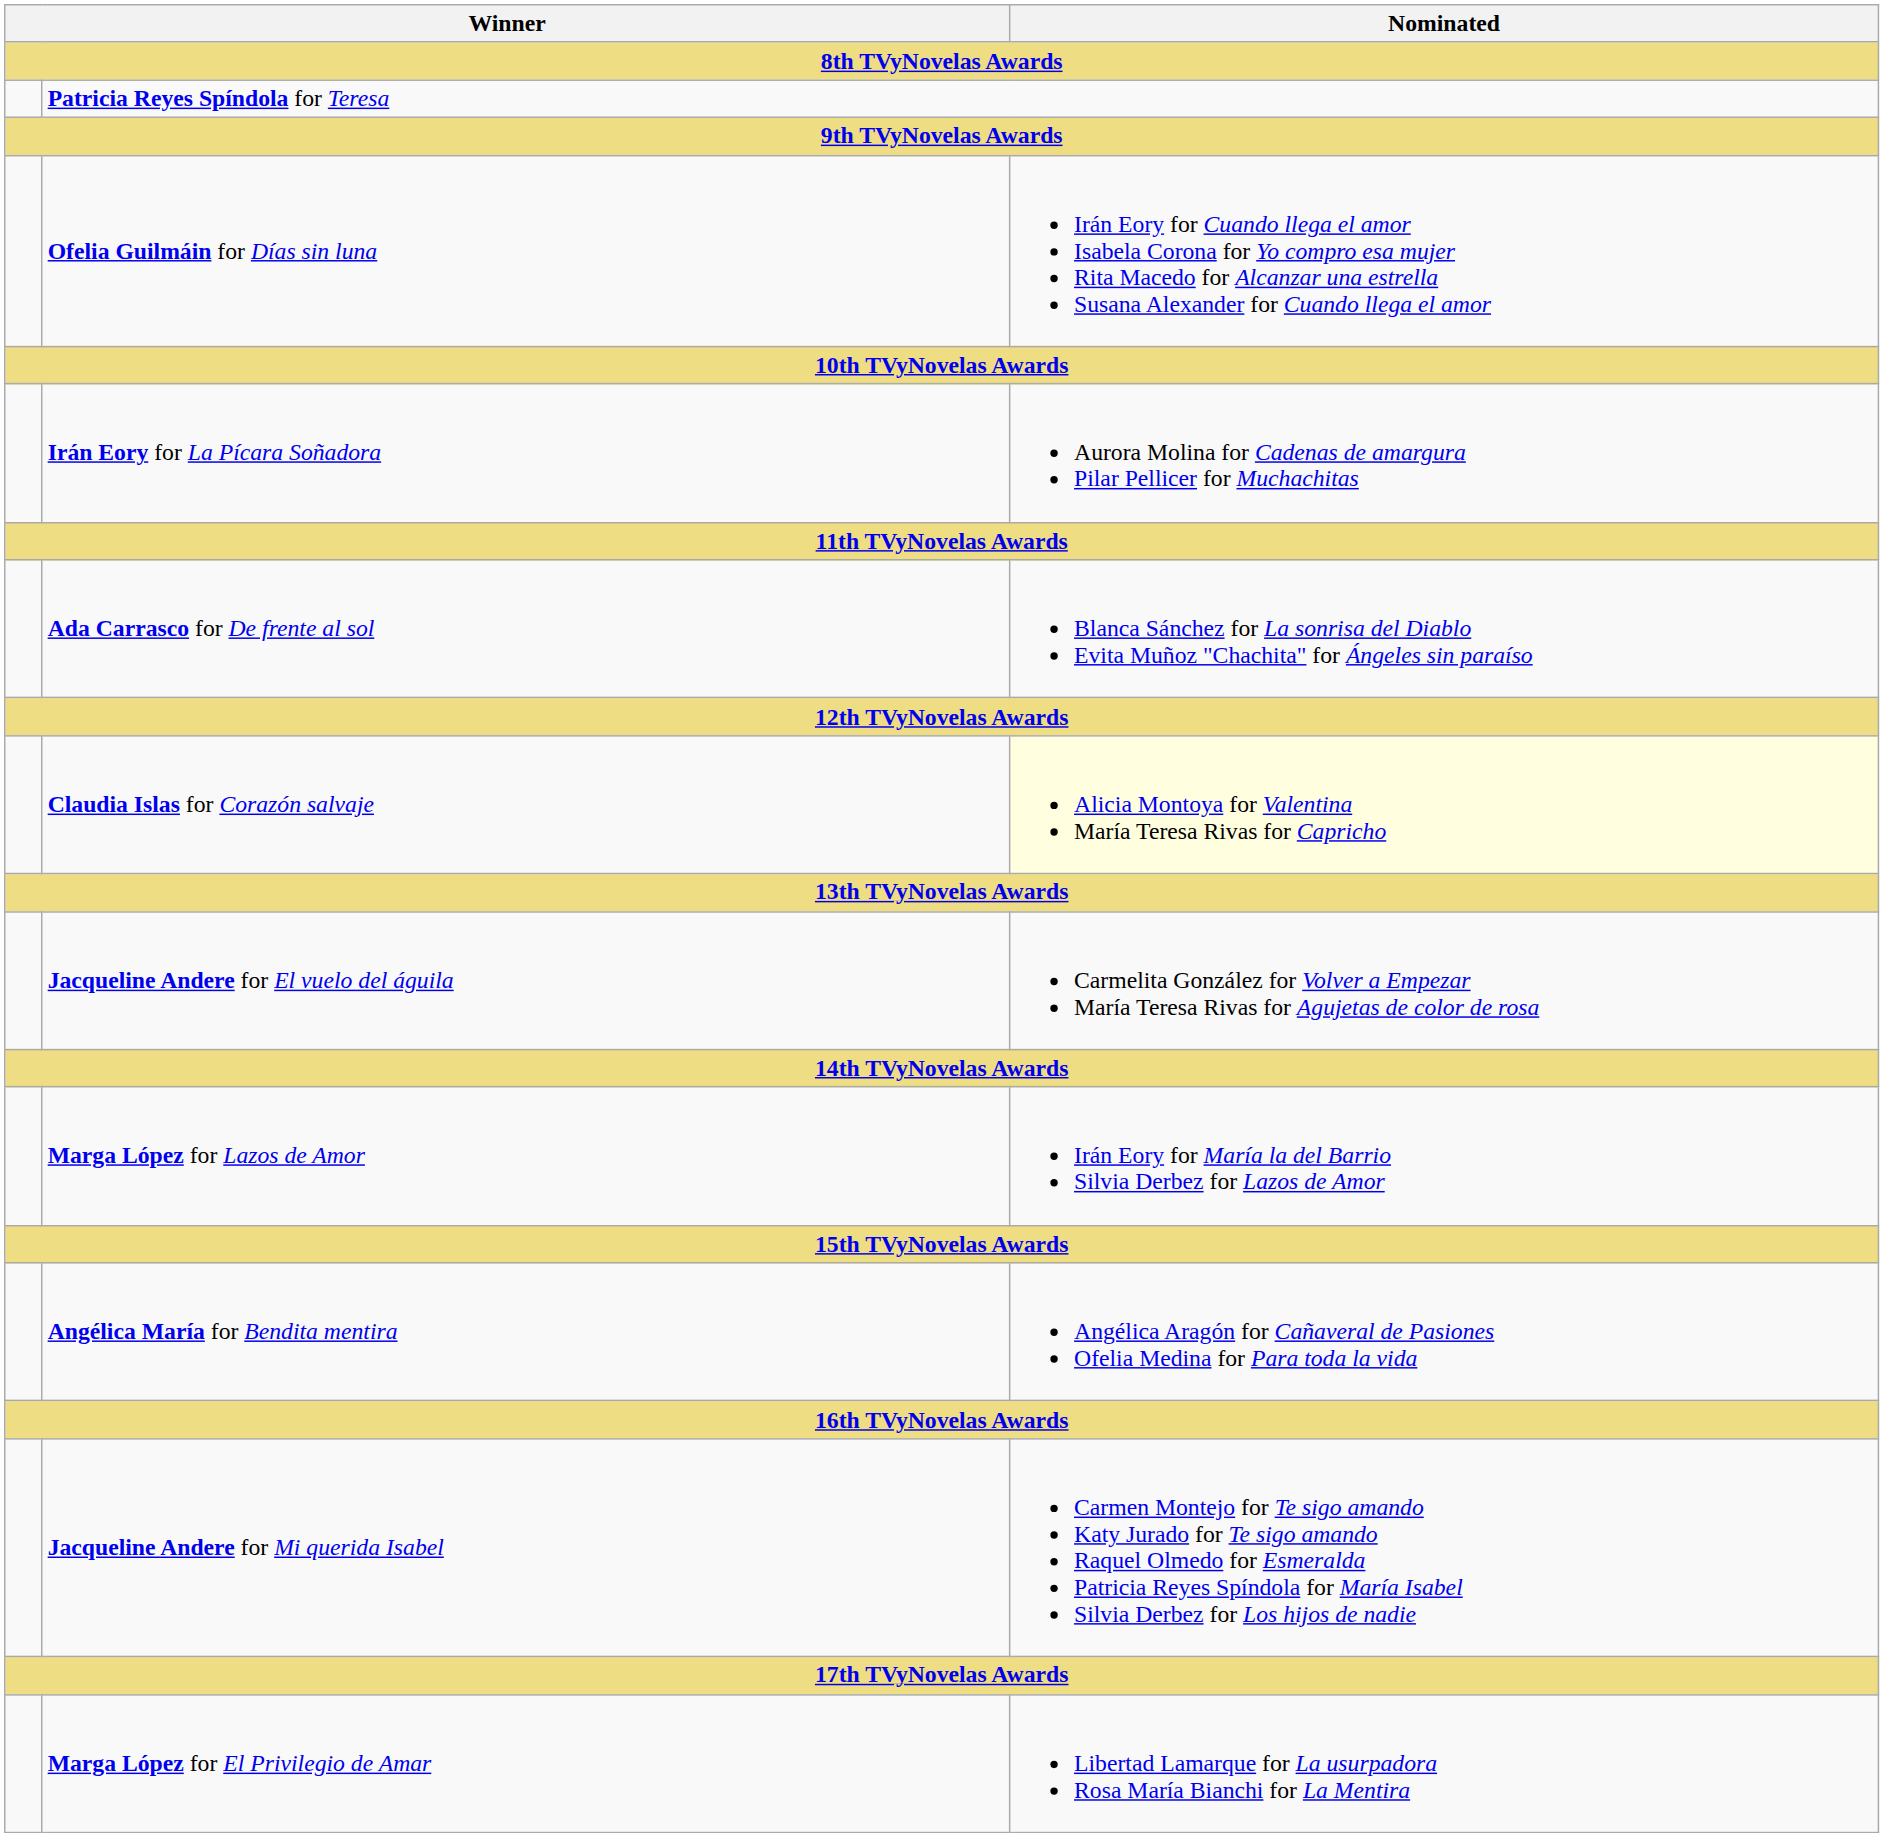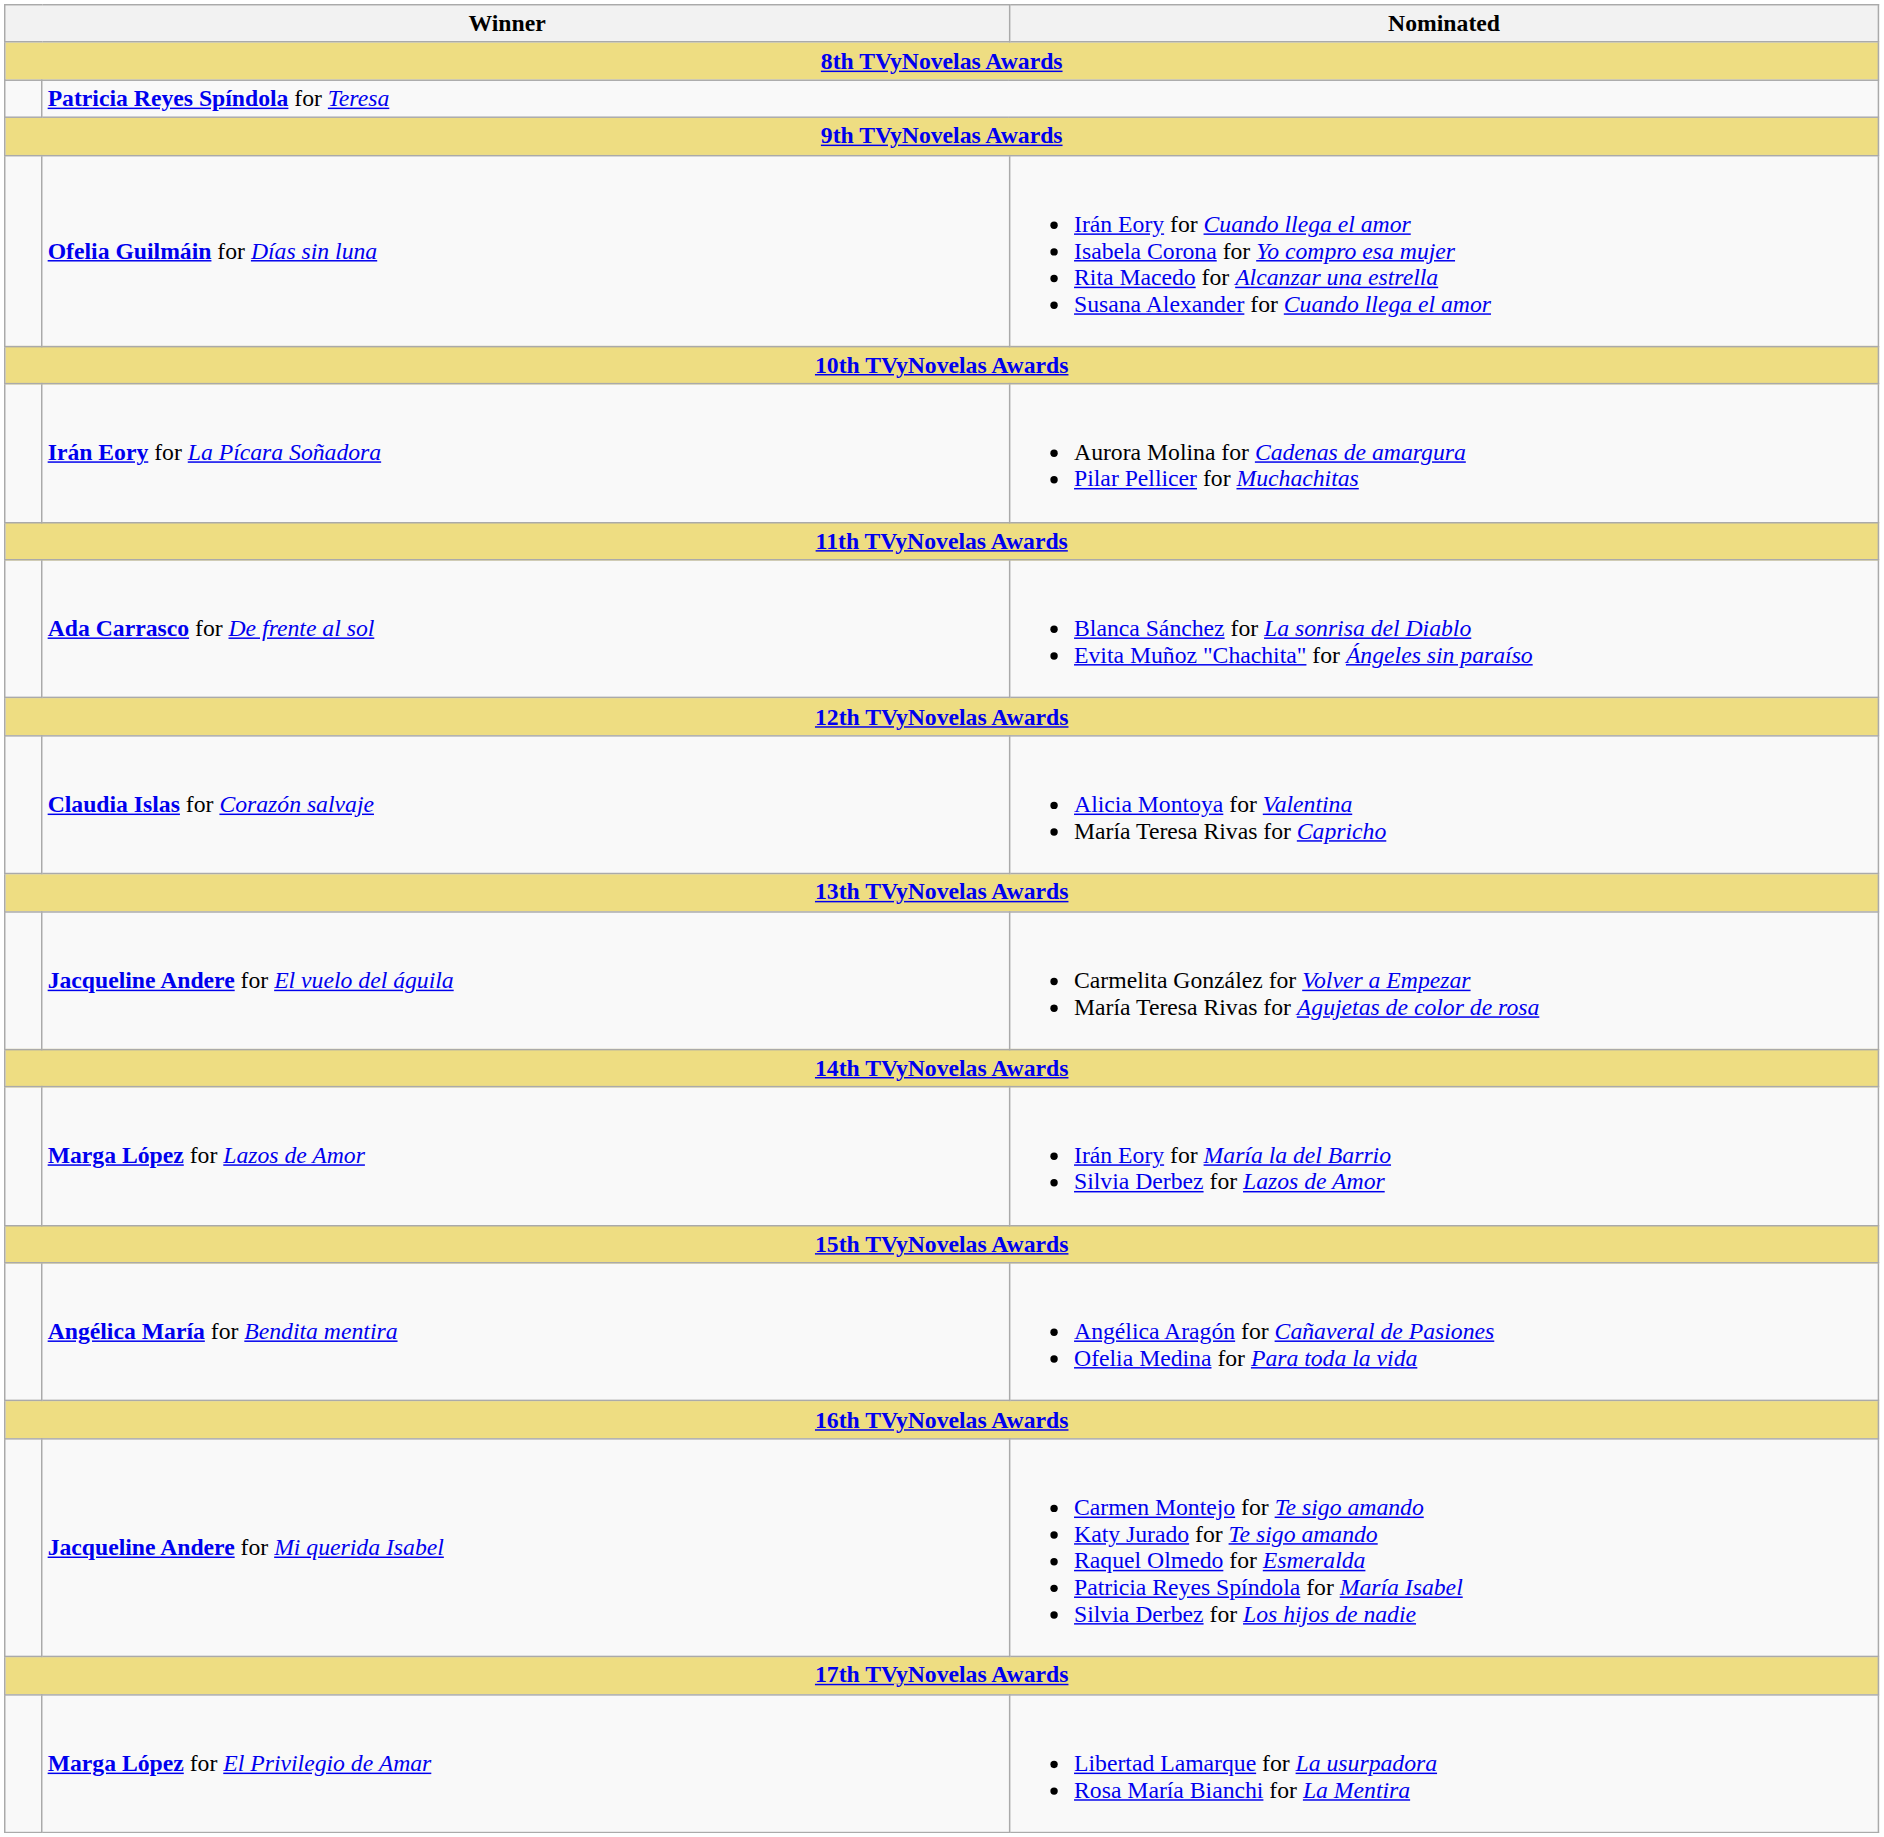Claudia Islas for Corazón salvaje | Nominated: lightyellow background -> no background
